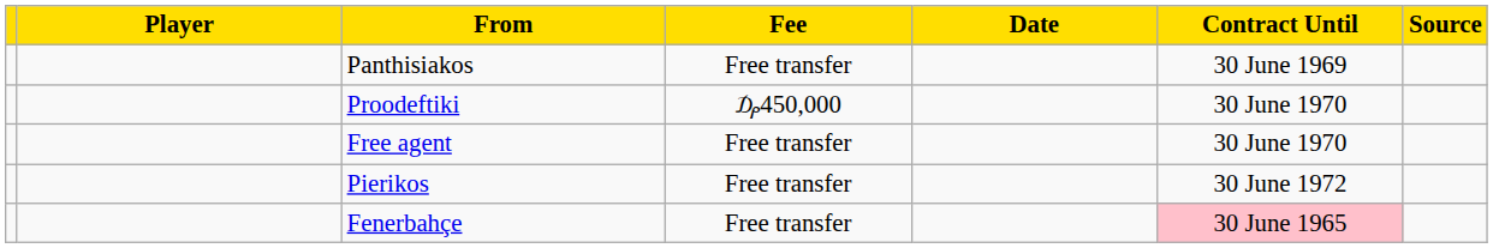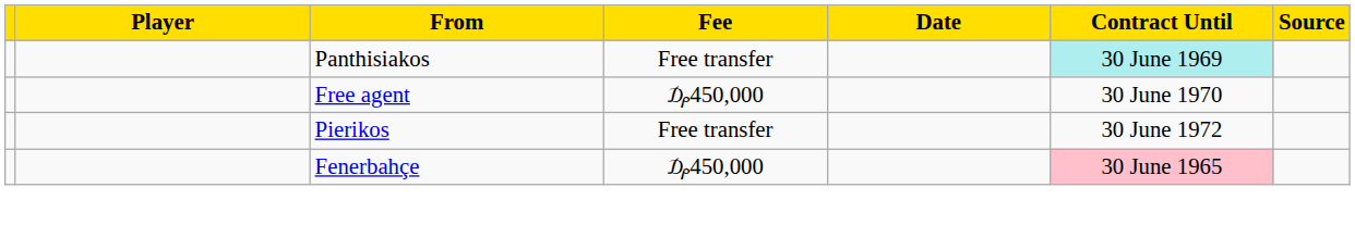Panthisiakos | Contract Until: no background -> paleturquoise background
- row: Proodeftiki | ₯450,000 | 30 June 1970
Free agent | Fee: Free transfer -> ₯450,000
Fenerbahçe | Fee: Free transfer -> ₯450,000
